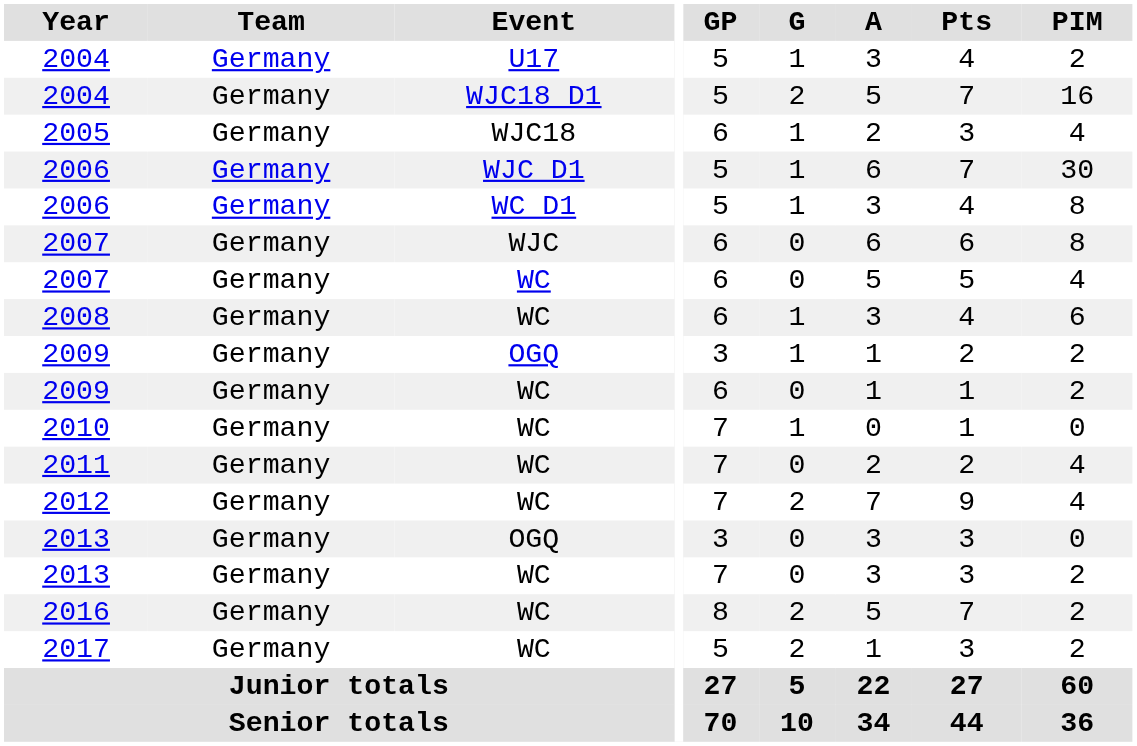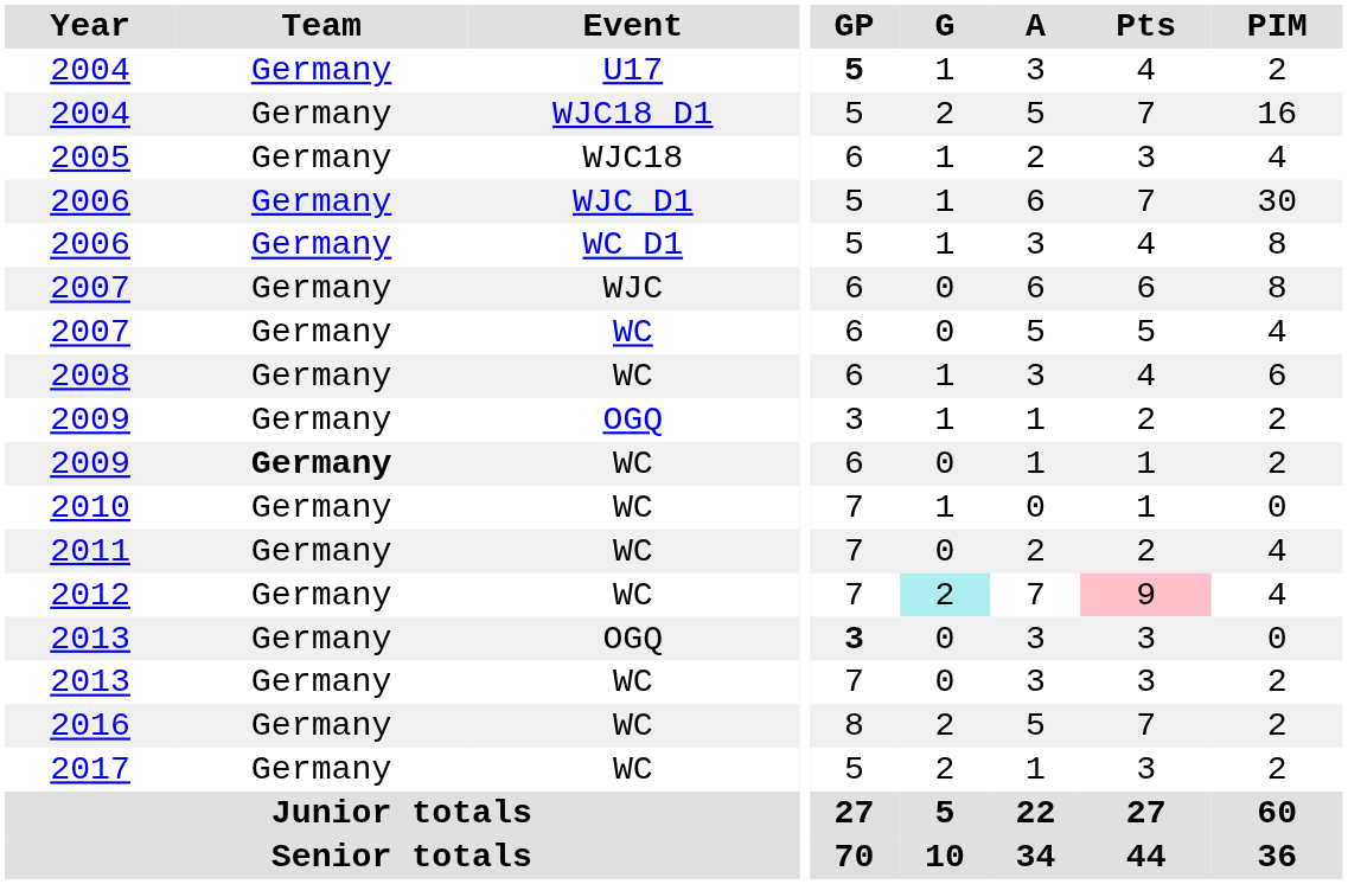2004 / U17 | GP: normal -> bold
2009 / WC | Team: normal -> bold
2012 | G: no background -> paleturquoise background
2012 | Pts: no background -> pink background
2013 / OGQ | GP: normal -> bold
